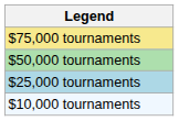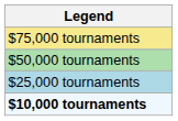row 5 | column 1: normal -> bold
